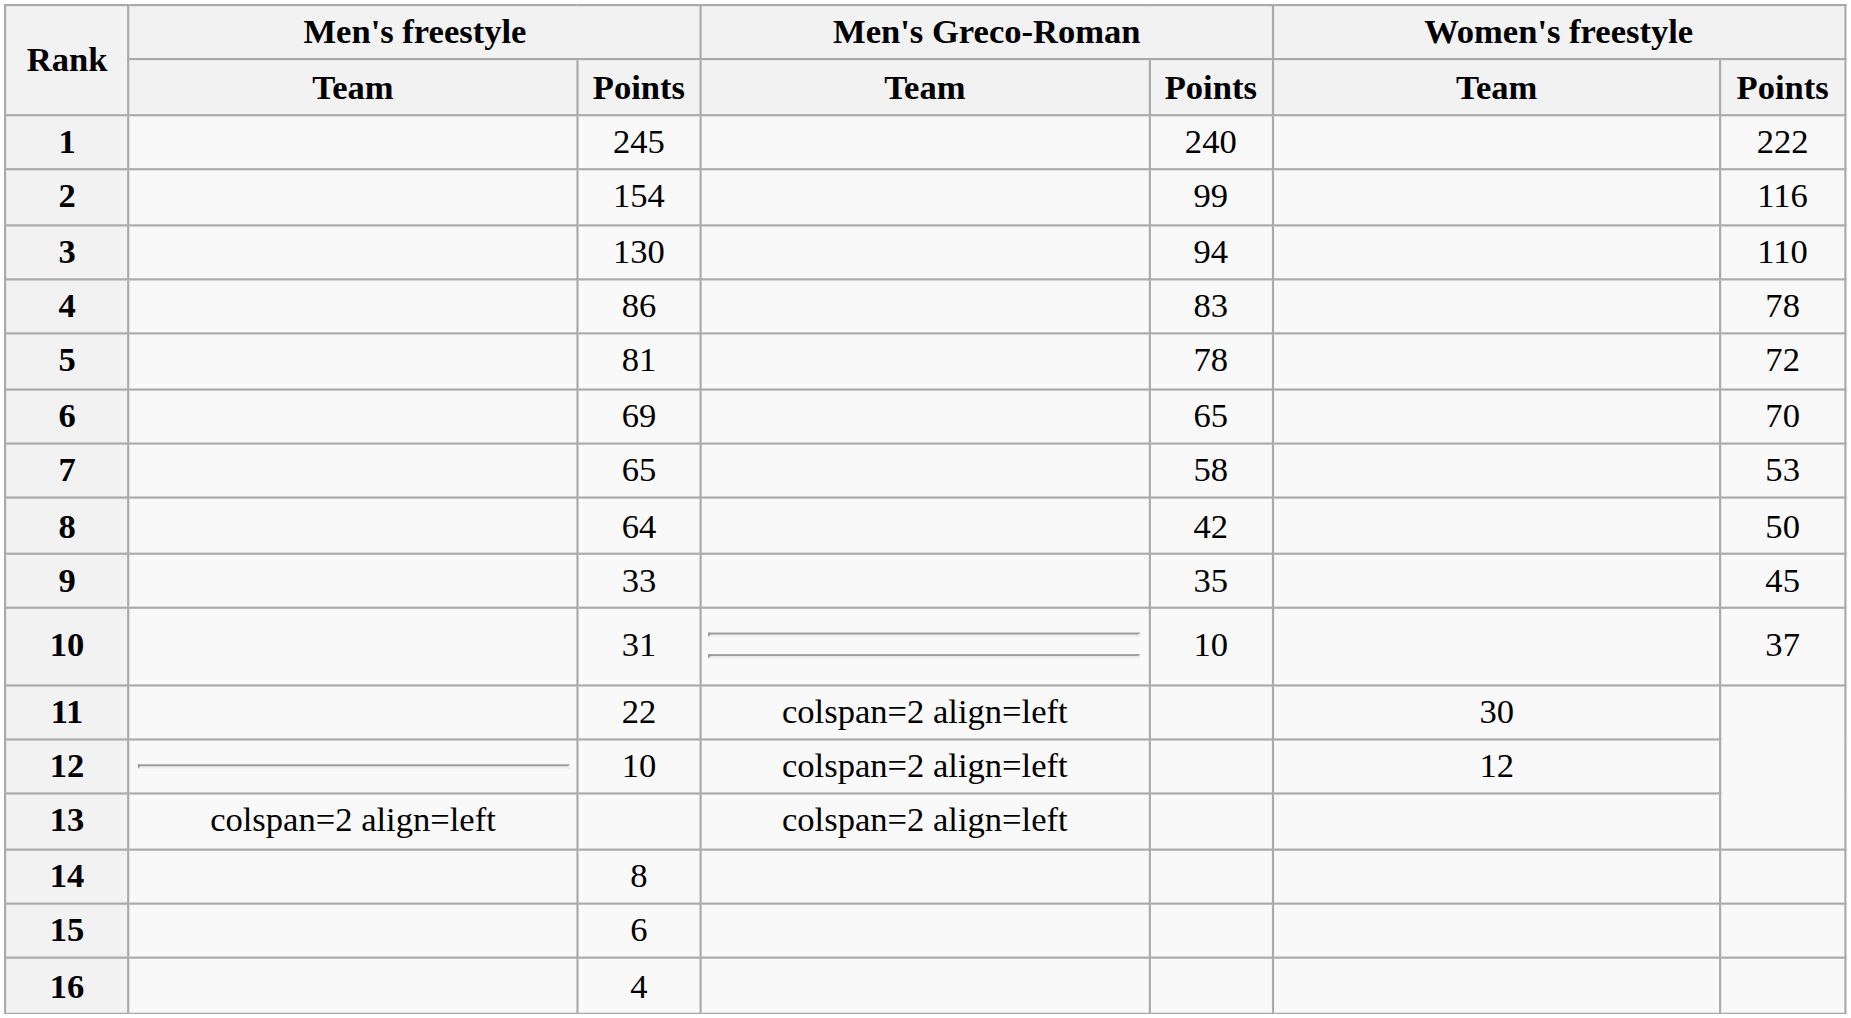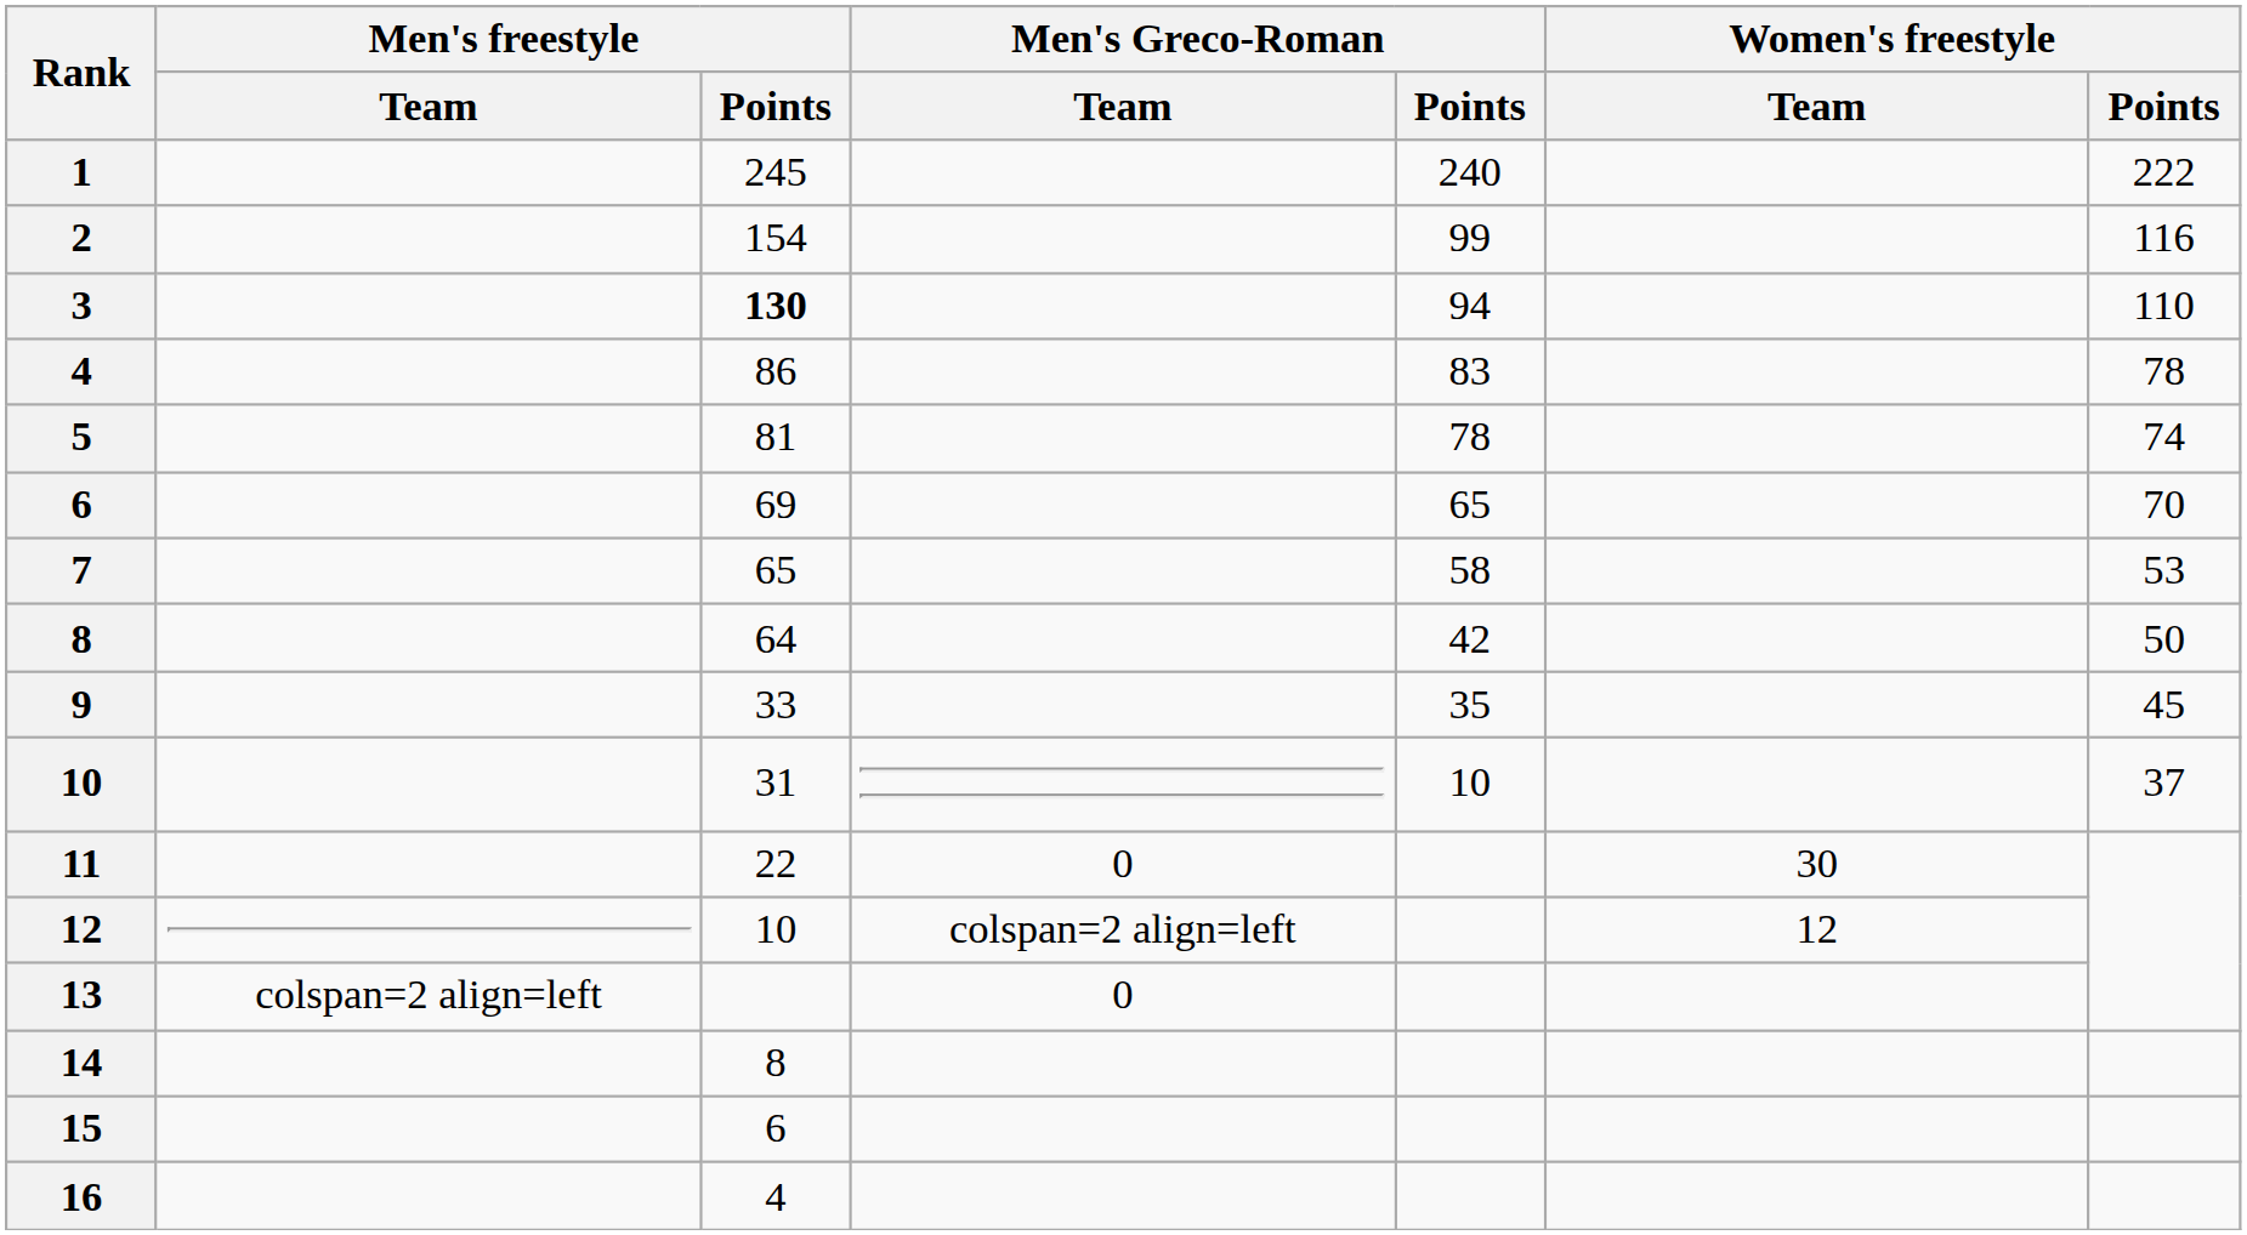3 | Men's freestyle / Points: normal -> bold
5 | Women's freestyle / Points: 72 -> 74
11 | Men's Greco-Roman / Team: colspan=2 align=left -> 0
13 | Men's Greco-Roman / Team: colspan=2 align=left -> 0
